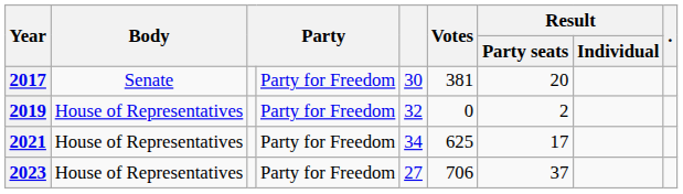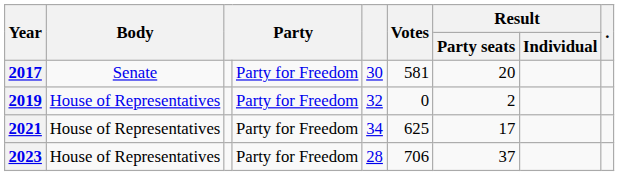2017 | Votes: 381 -> 581
2023 | column 5: 27 -> 28
